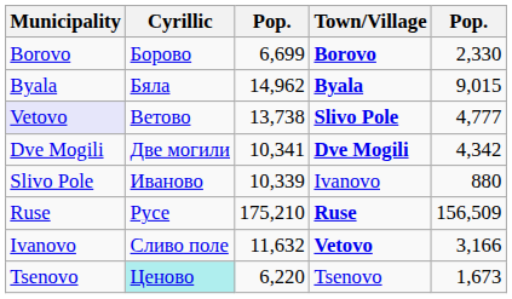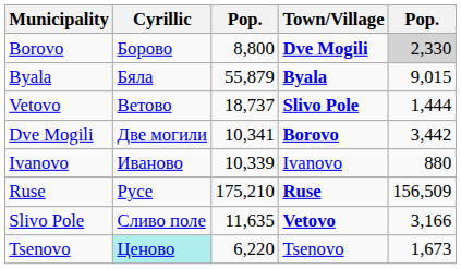row 2 | column 3: 6,699 -> 8,800
row 2 | Town/Village: Borovo -> Dve Mogili
row 2 | column 5: no background -> lightgrey background
row 3 | column 3: 14,962 -> 55,879
row 4 | Municipality: lavender background -> no background
row 4 | column 3: 13,738 -> 18,737
row 4 | column 5: 4,777 -> 1,444
row 5 | Town/Village: Dve Mogili -> Borovo
row 5 | column 5: 4,342 -> 3,442
row 6 | Municipality: Slivo Pole -> Ivanovo
row 8 | Municipality: Ivanovo -> Slivo Pole
row 8 | column 3: 11,632 -> 11,635
